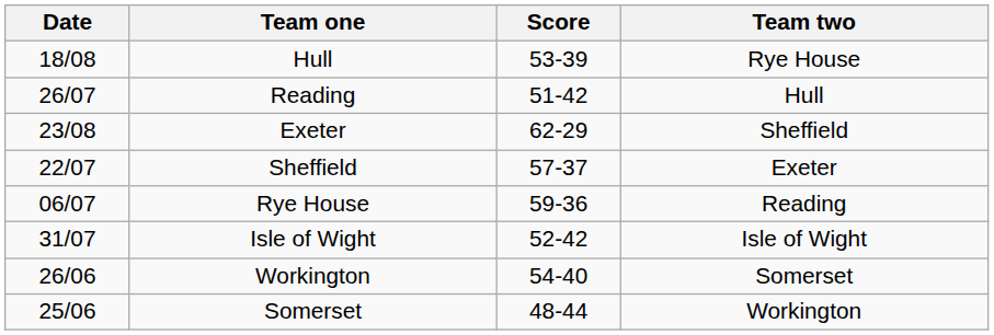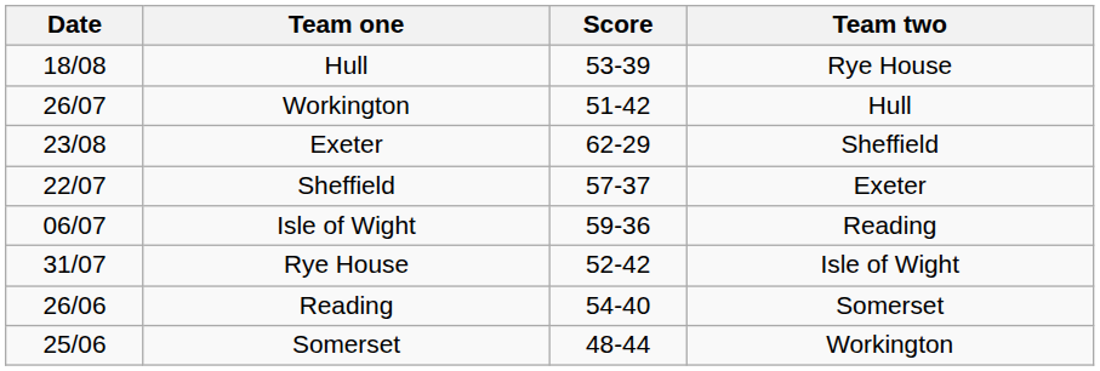row 3 | Team one: Reading -> Workington
row 6 | Team one: Rye House -> Isle of Wight
row 7 | Team one: Isle of Wight -> Rye House
row 8 | Team one: Workington -> Reading
